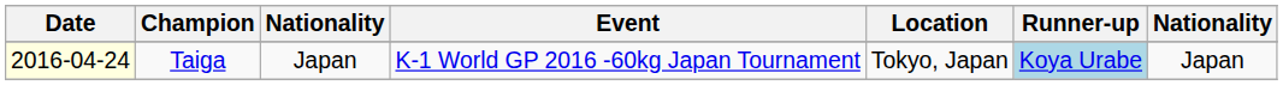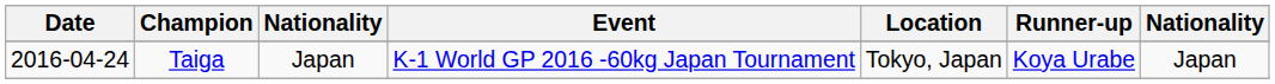Taiga | Date: lightyellow background -> no background
Taiga | Runner-up: lightblue background -> no background
